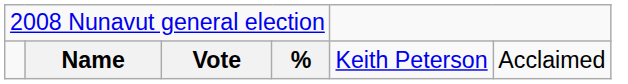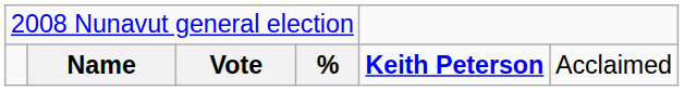Name | column 5: normal -> bold
